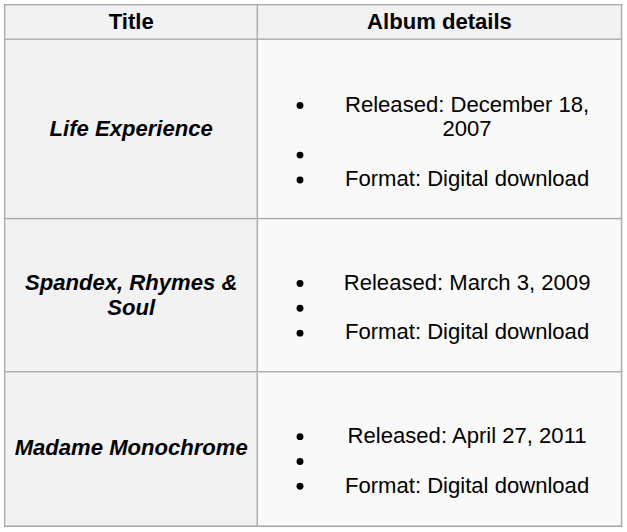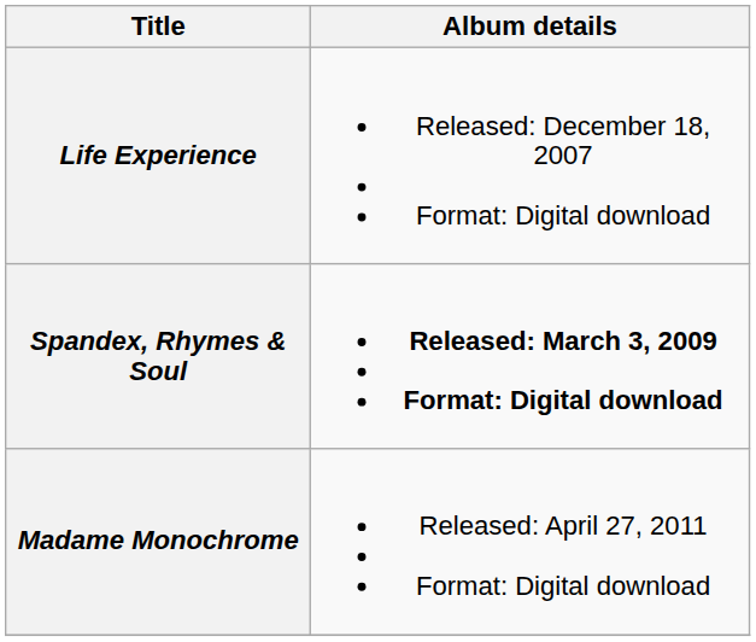Spandex, Rhymes & Soul | Album details: normal -> bold
